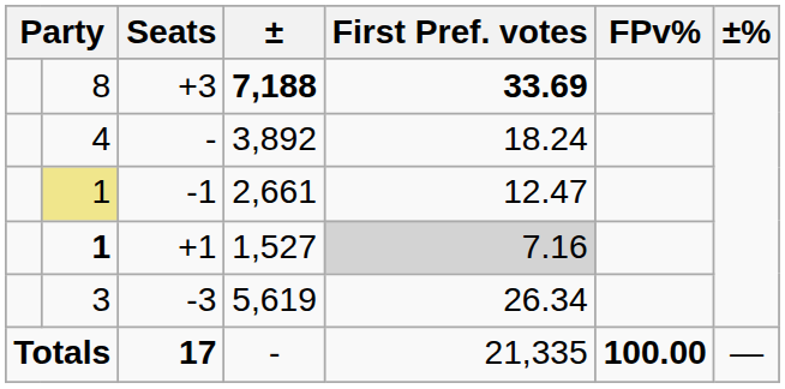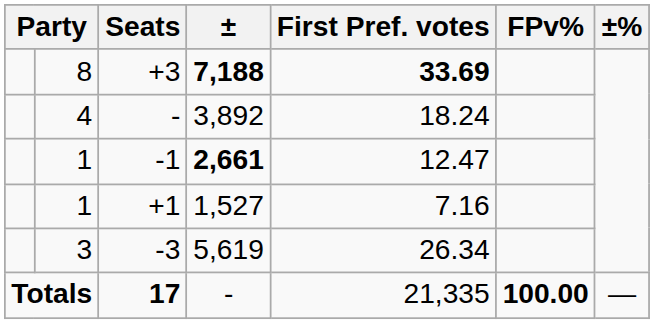-1 | column 2: khaki background -> no background
-1 | ±: normal -> bold
+1 | column 2: bold -> normal
+1 | First Pref. votes: lightgrey background -> no background
